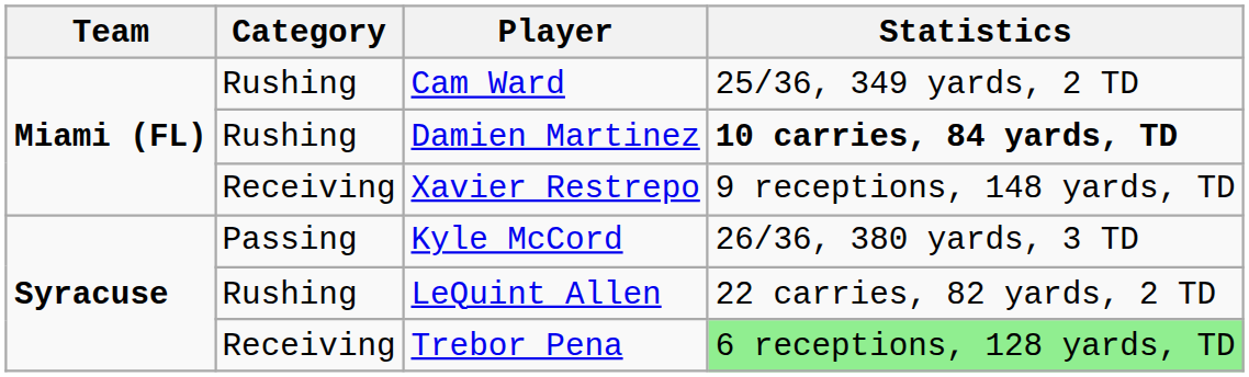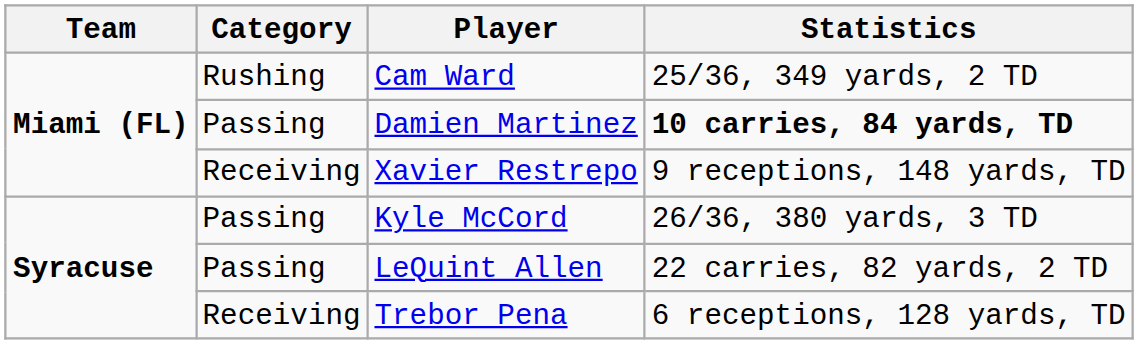Damien Martinez | Category: Rushing -> Passing
LeQuint Allen | Category: Rushing -> Passing
Trebor Pena | Statistics: lightgreen background -> no background
